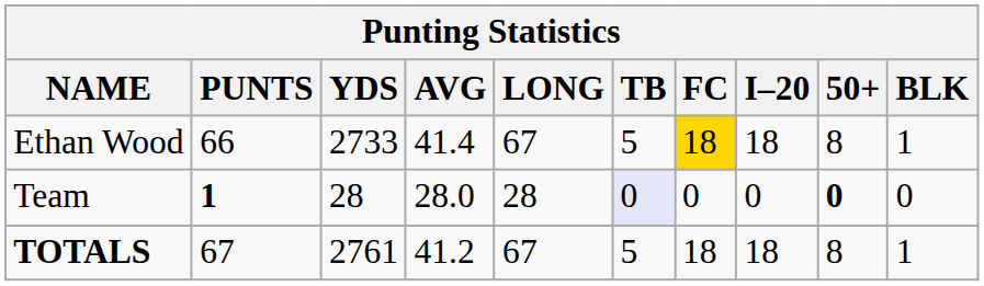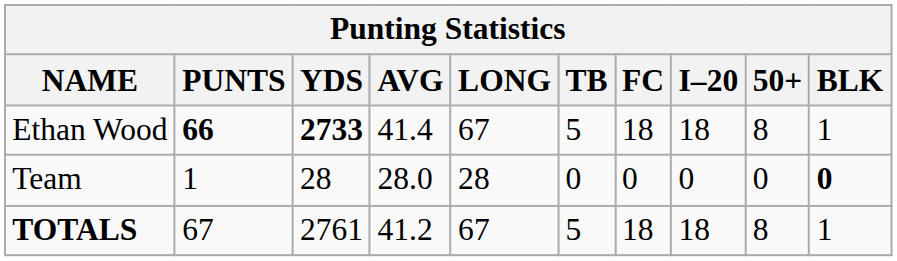Ethan Wood | PUNTS: normal -> bold
Ethan Wood | YDS: normal -> bold
Ethan Wood | FC: gold background -> no background
Team | PUNTS: bold -> normal
Team | TB: lavender background -> no background
Team | 50+: bold -> normal
Team | BLK: normal -> bold
